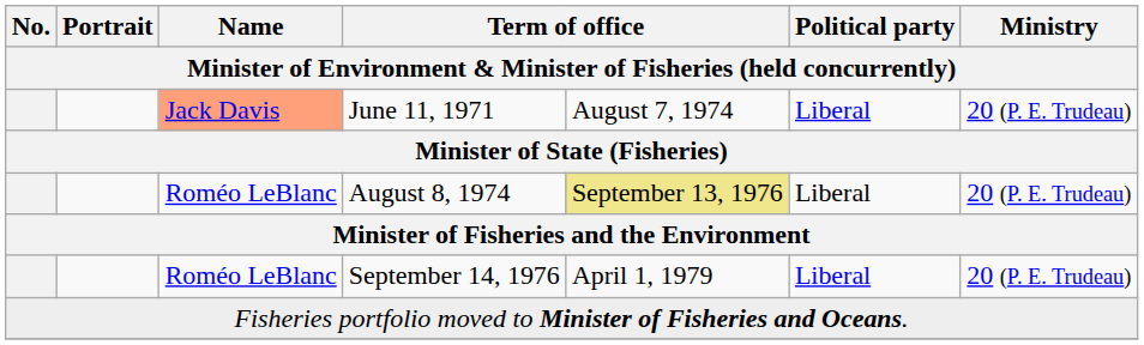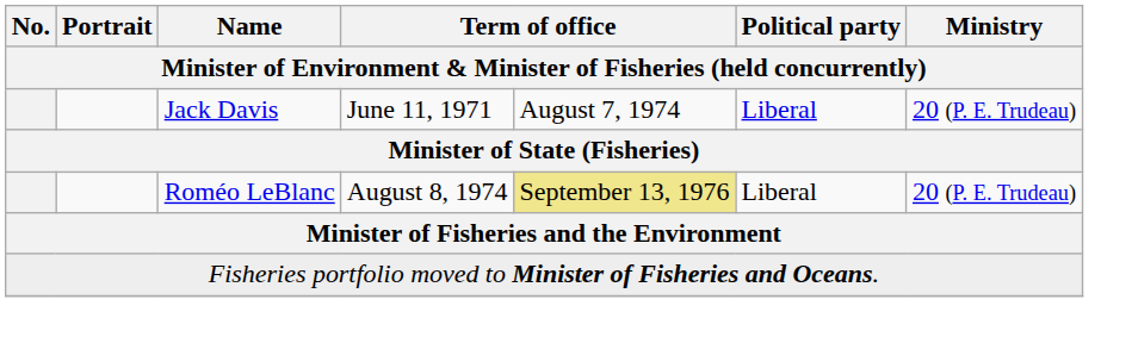June 11, 1971 | Name: lightsalmon background -> no background
- row: Roméo LeBlanc | September 14, 1976 | April 1, 1979 | Liberal | 20 (P. E. Trudeau)
